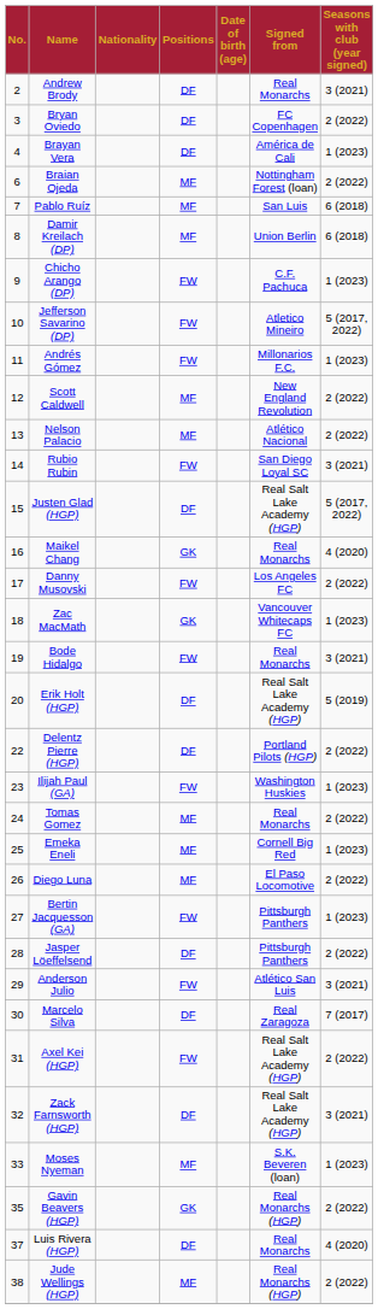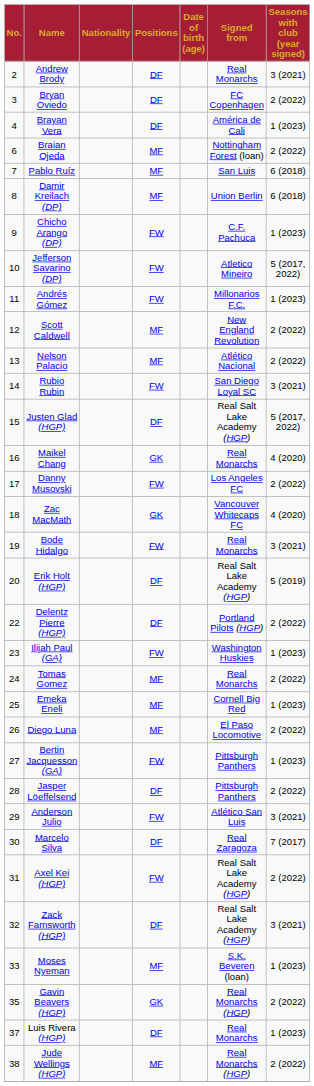Zac MacMath | Seasons with club (year signed): 1 (2023) -> 4 (2020)
Luis Rivera (HGP) | Seasons with club (year signed): 4 (2020) -> 1 (2023)
